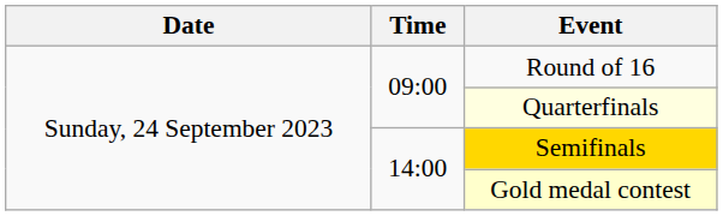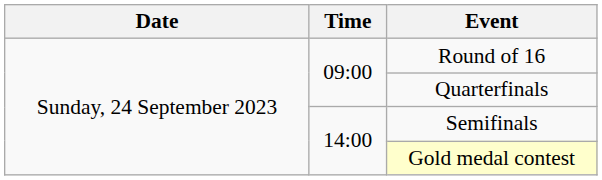Quarterfinals | Event: lightyellow background -> no background
Semifinals | Event: gold background -> no background
